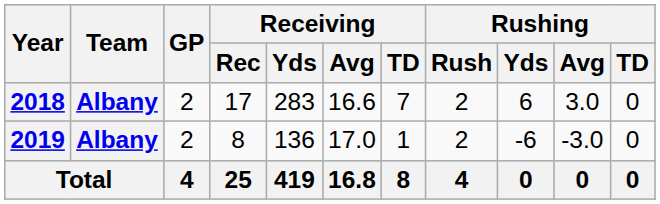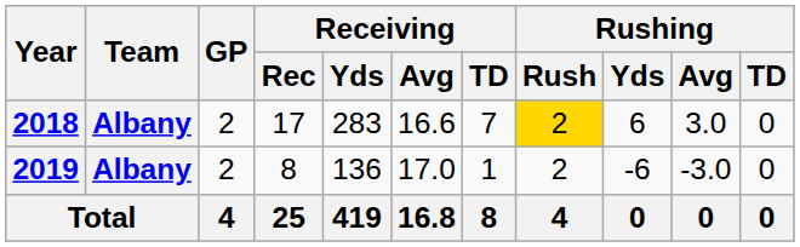2018 | Rushing / Rush: no background -> gold background
